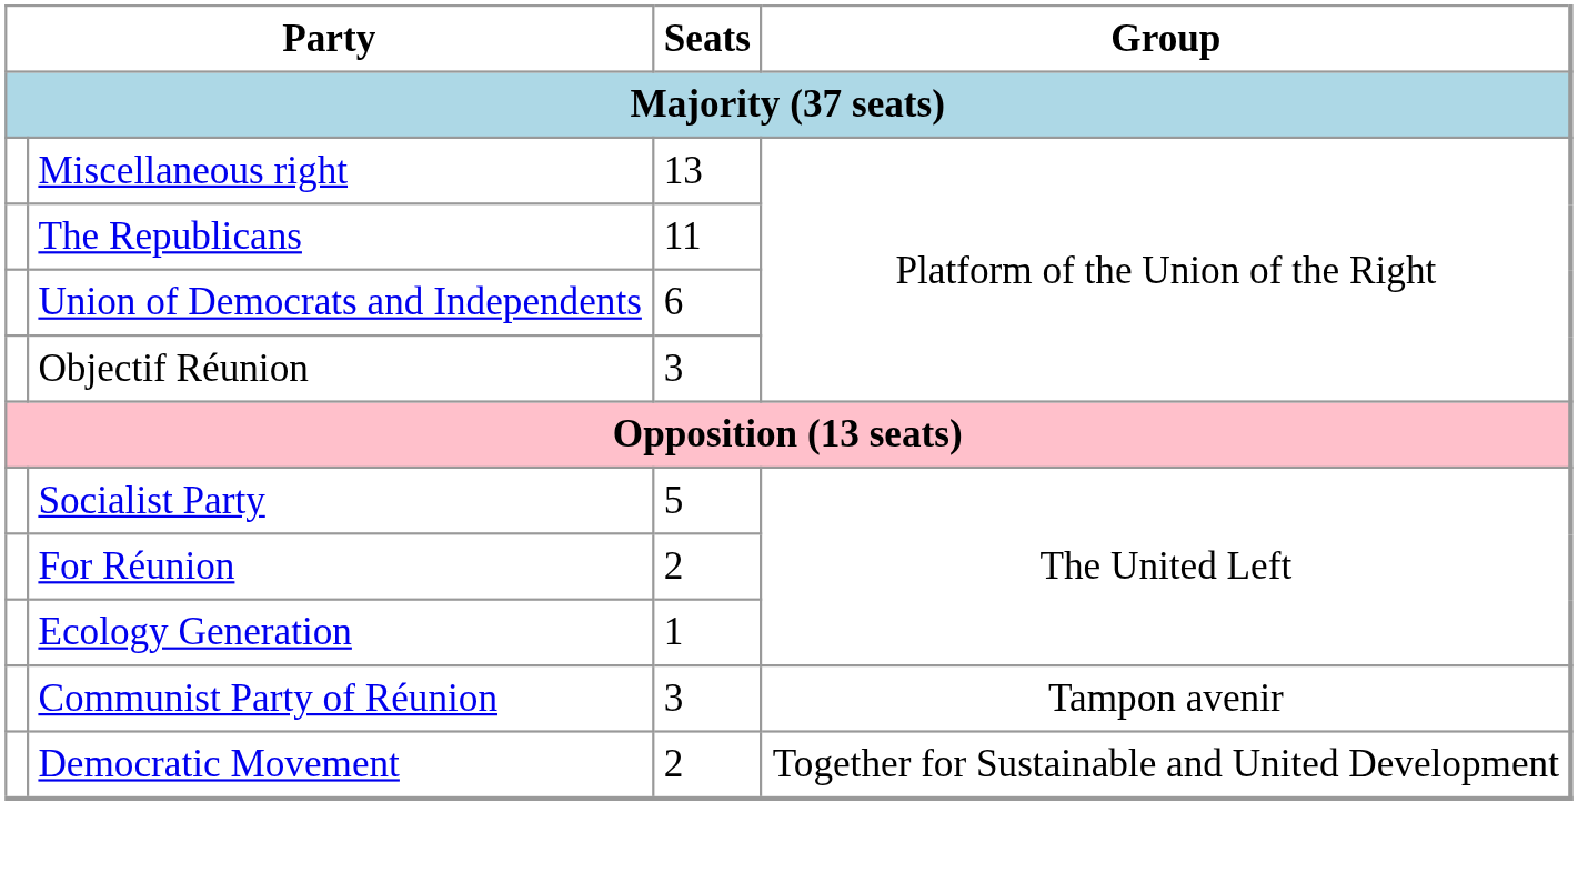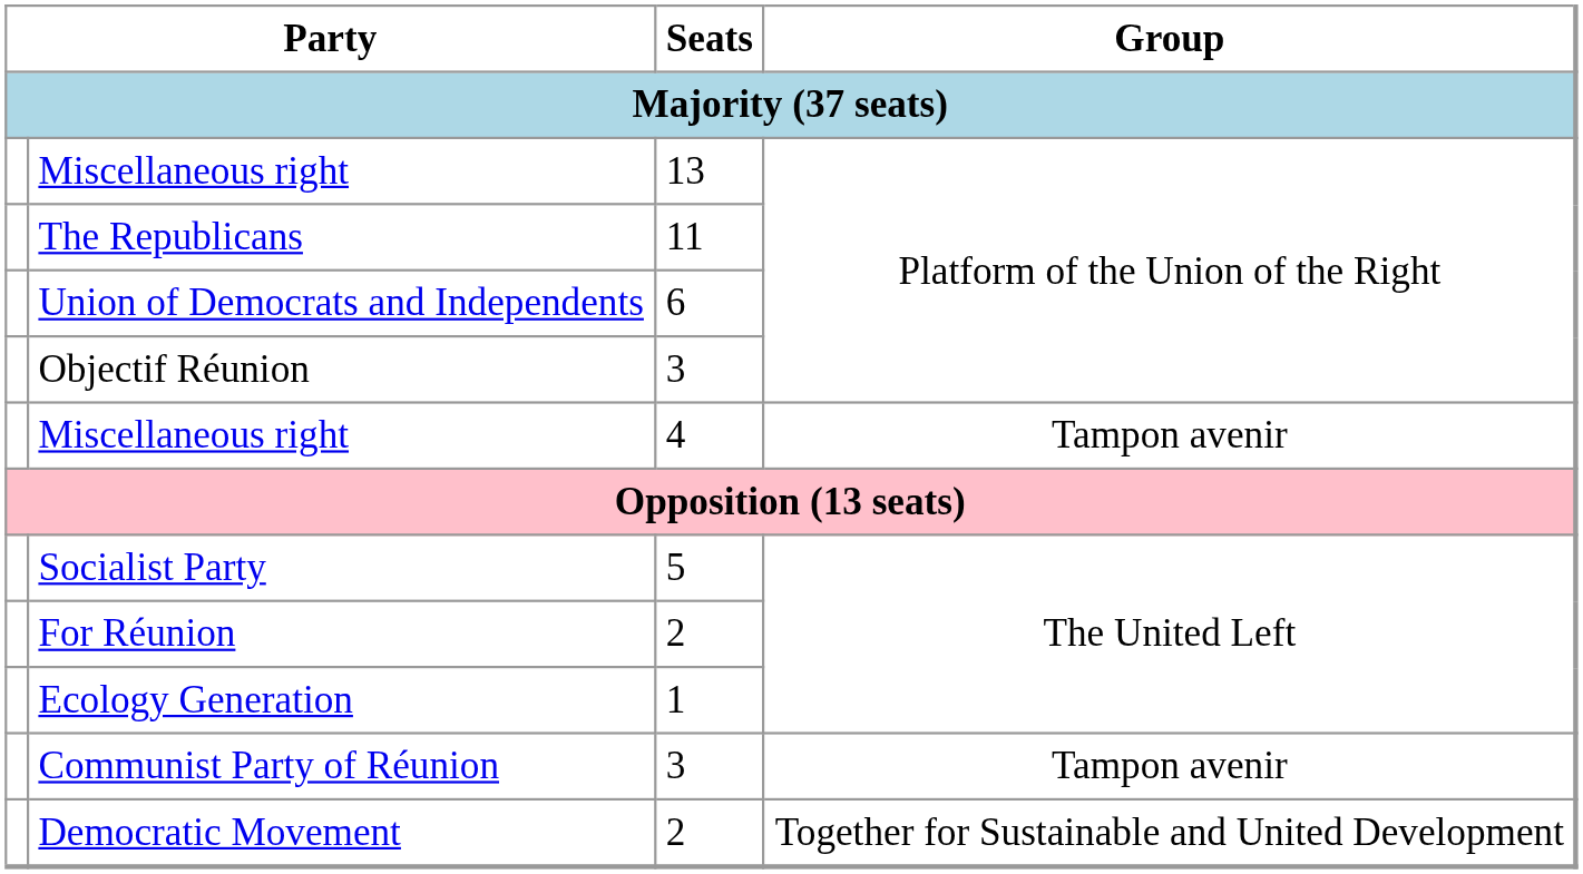+ row: Miscellaneous right | 4 | Tampon avenir
